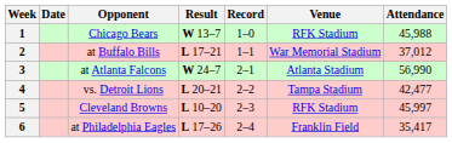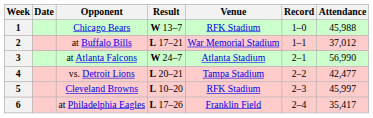columns swapped: Record <-> Venue
